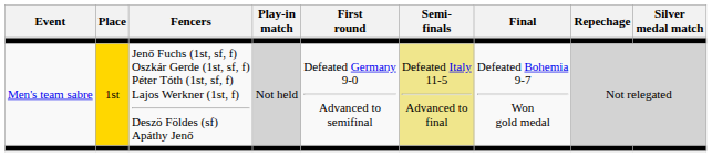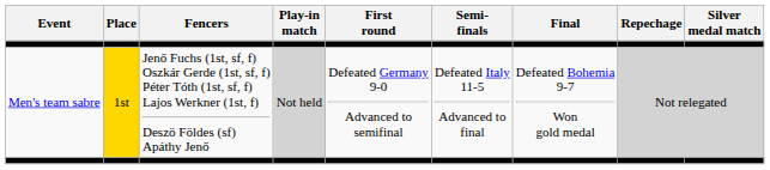Men's team sabre | Semi- finals: khaki background -> no background
